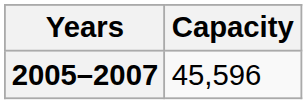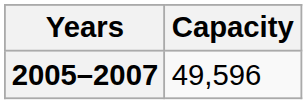2005–2007 | Capacity: 45,596 -> 49,596
